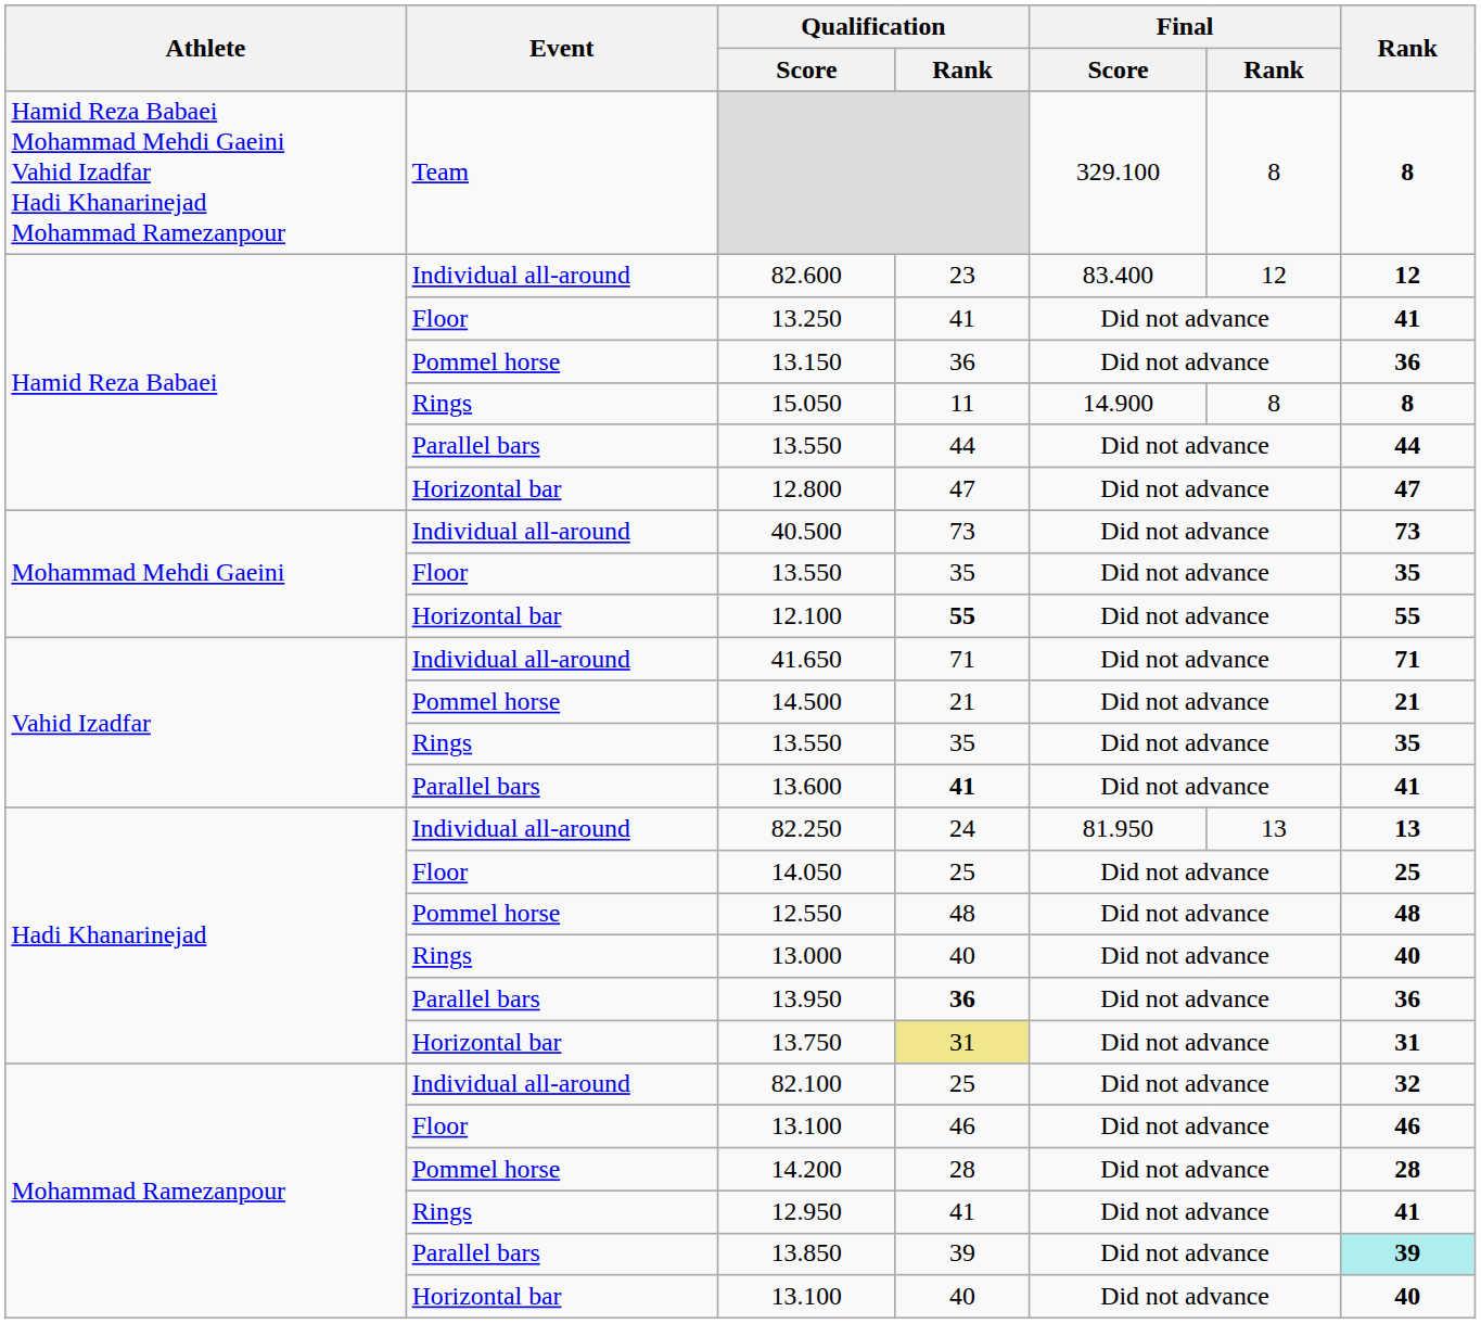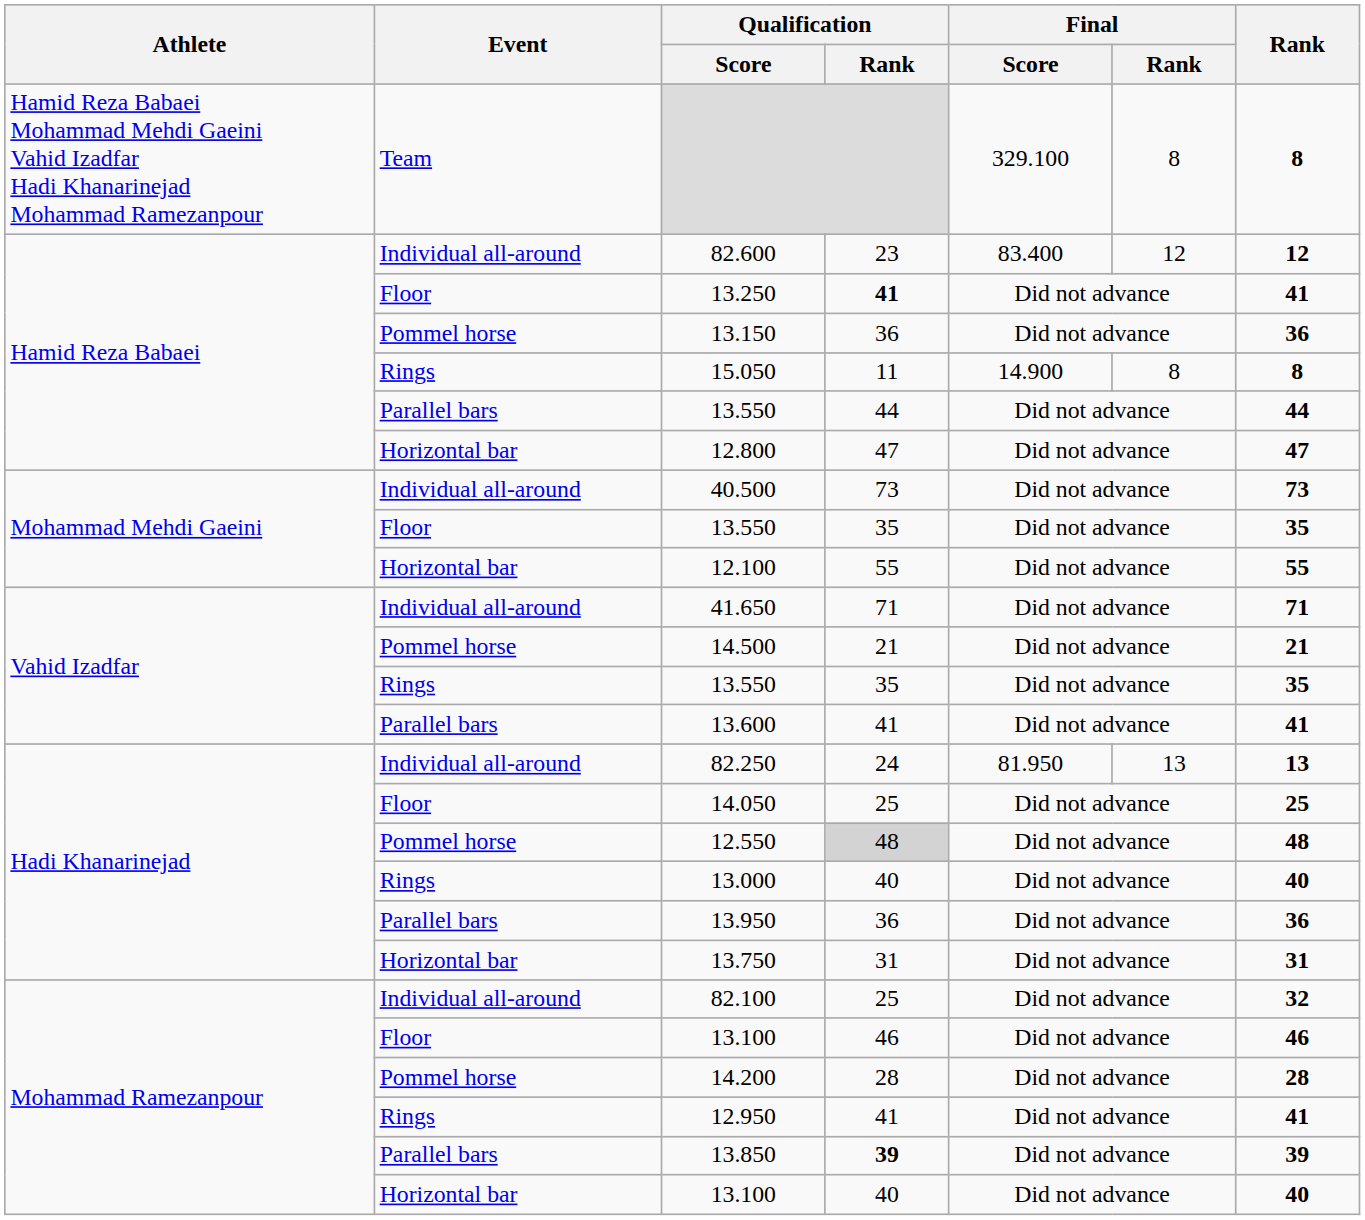13.250 | Qualification / Rank: normal -> bold
12.100 | Qualification / Rank: bold -> normal
13.600 | Qualification / Rank: bold -> normal
12.550 | Qualification / Rank: no background -> lightgrey background
13.950 | Qualification / Rank: bold -> normal
13.750 | Qualification / Rank: khaki background -> no background
13.850 | Qualification / Rank: normal -> bold
13.850 | Rank: paleturquoise background -> no background
